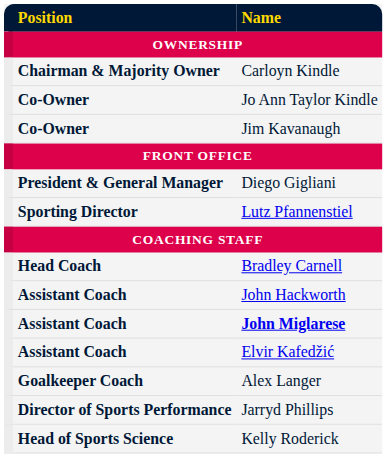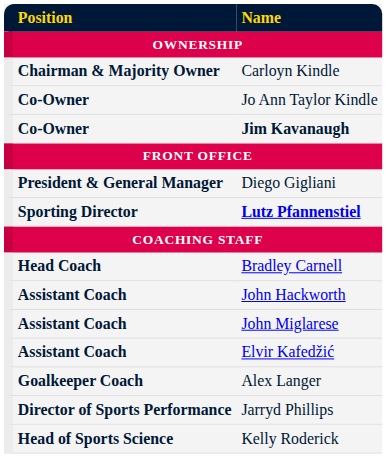Jim Kavanaugh | Name: normal -> bold
Lutz Pfannenstiel | Name: normal -> bold
John Miglarese | Name: bold -> normal
